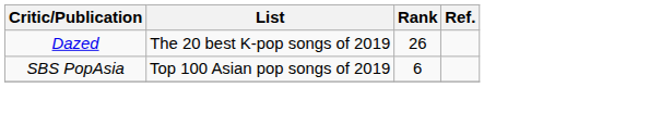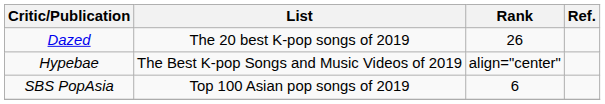+ row: Hypebae | The Best K-pop Songs and Music Videos of 2019 | align="center"
